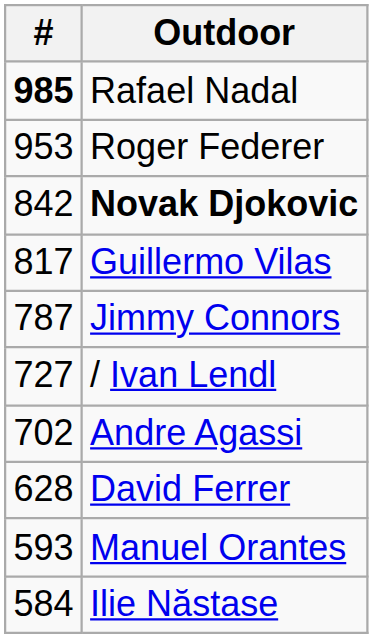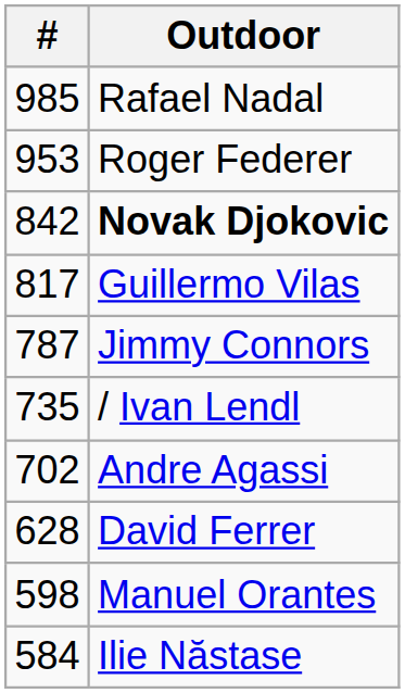Rafael Nadal | #: bold -> normal
/ Ivan Lendl | #: 727 -> 735
Manuel Orantes | #: 593 -> 598
